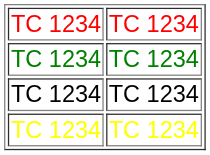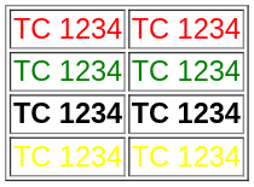row 3 | column 1: normal -> bold
row 3 | column 2: normal -> bold
